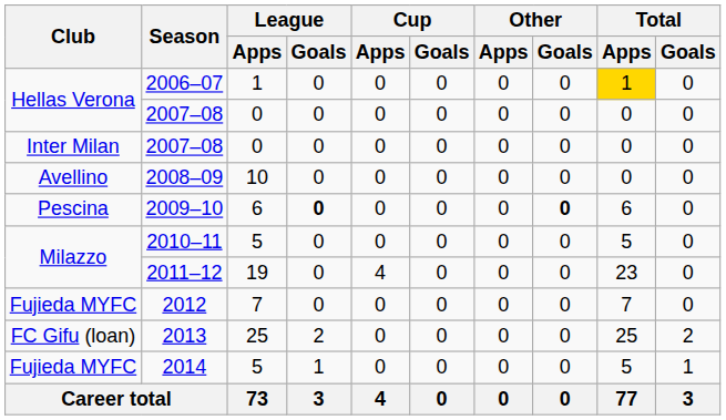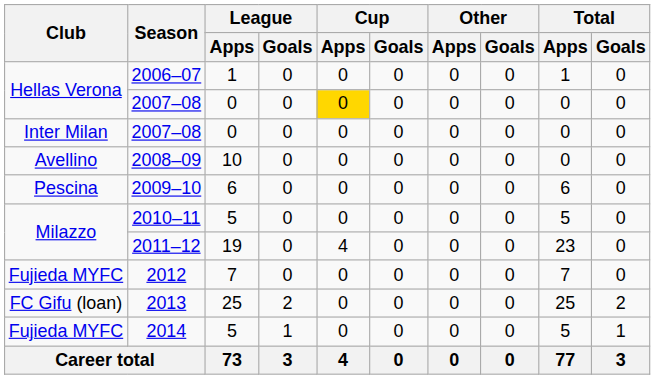2006–07 | Total / Apps: gold background -> no background
Hellas Verona / 2007–08 | Cup / Apps: no background -> gold background
2009–10 | League / Goals: bold -> normal
2009–10 | Other / Goals: bold -> normal
